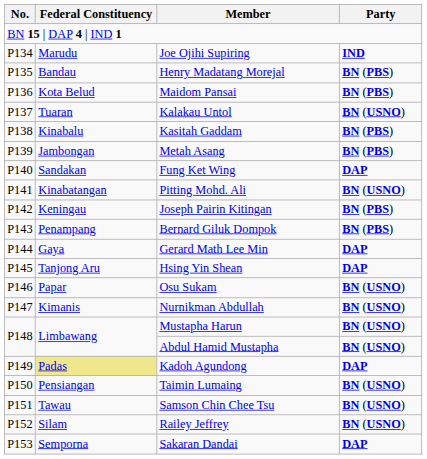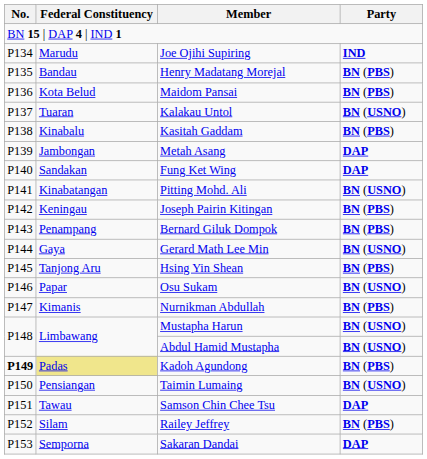Metah Asang | Party: BN (PBS) -> DAP
Gerard Math Lee Min | Party: DAP -> BN (USNO)
Hsing Yin Shean | Party: DAP -> BN (PBS)
Nurnikman Abdullah | Party: BN (USNO) -> BN (PBS)
Kadoh Agundong | No.: normal -> bold
Kadoh Agundong | Party: DAP -> BN (PBS)
Samson Chin Chee Tsu | Party: BN (USNO) -> DAP
Railey Jeffrey | Party: BN (USNO) -> BN (PBS)
